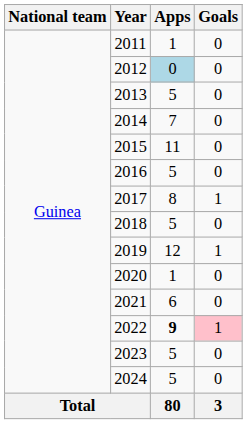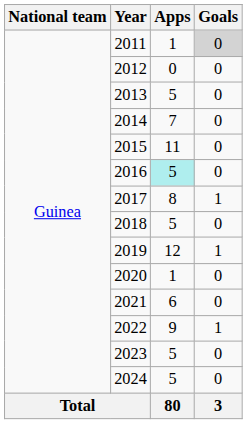2011 | Goals: no background -> lightgrey background
2012 | Apps: lightblue background -> no background
2016 | Apps: no background -> paleturquoise background
2022 | Apps: bold -> normal
2022 | Goals: pink background -> no background
